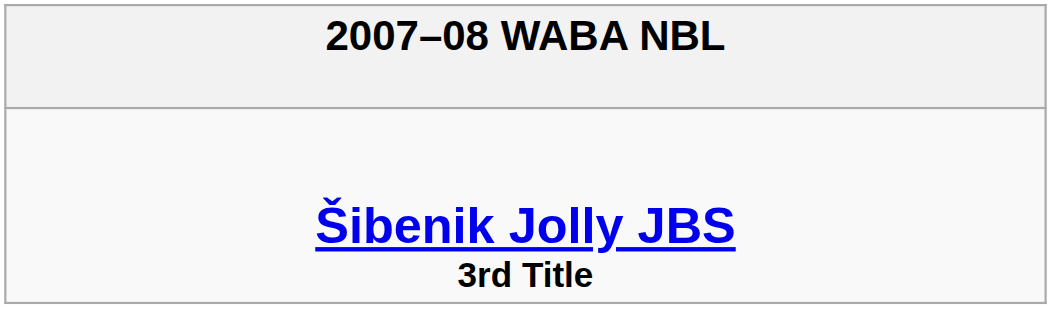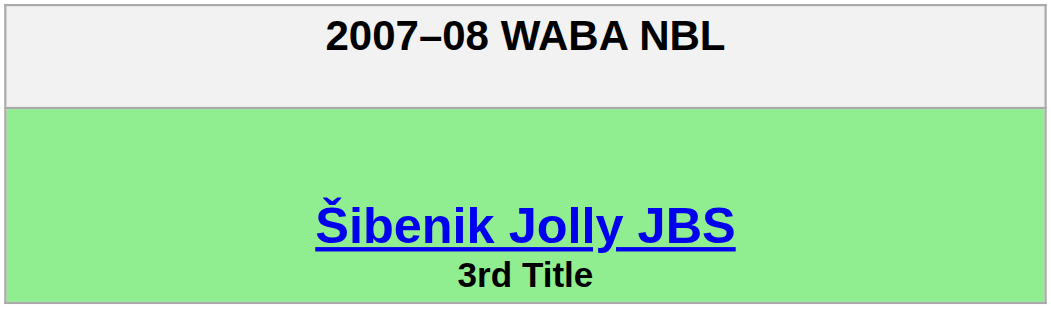row 2 | column 1: no background -> lightgreen background
